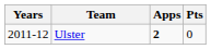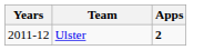- column: Pts | 0
